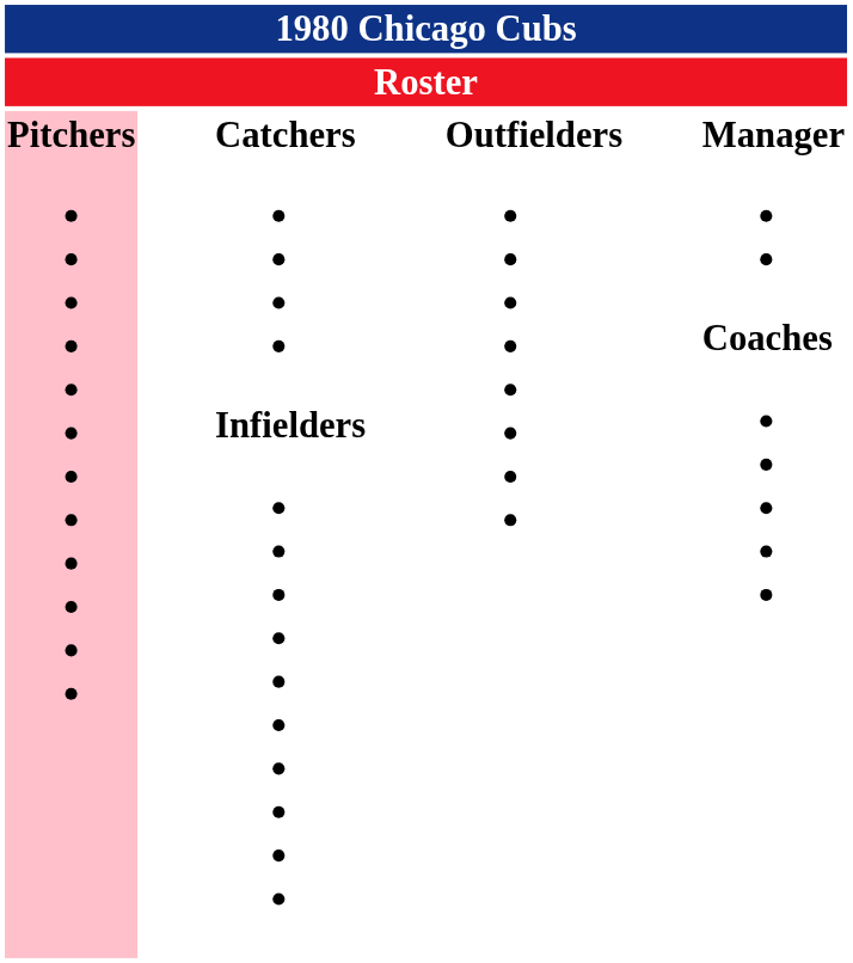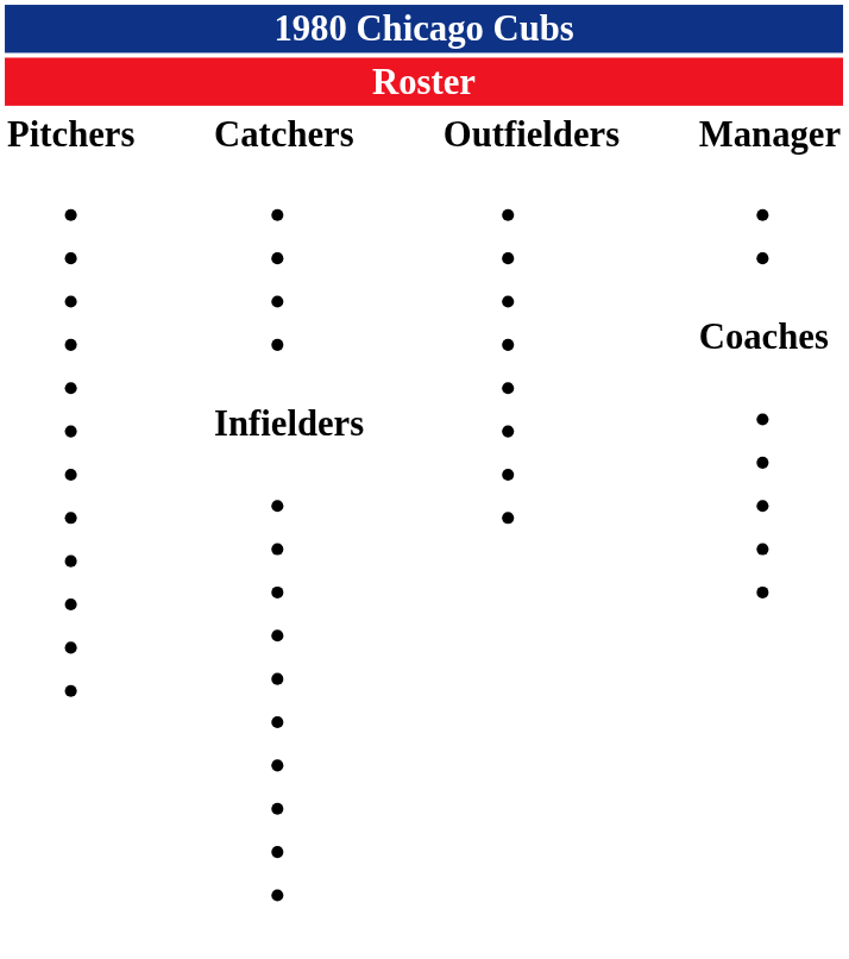Pitchers | column 1: pink background -> no background
